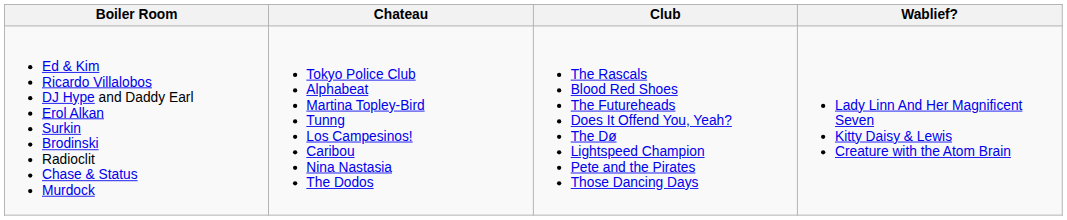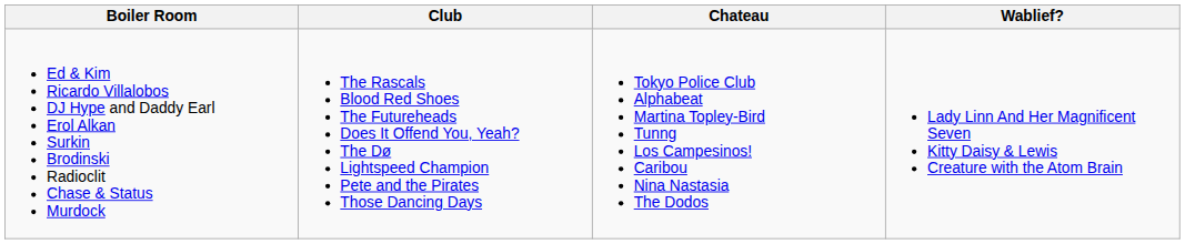columns swapped: Club <-> Chateau
